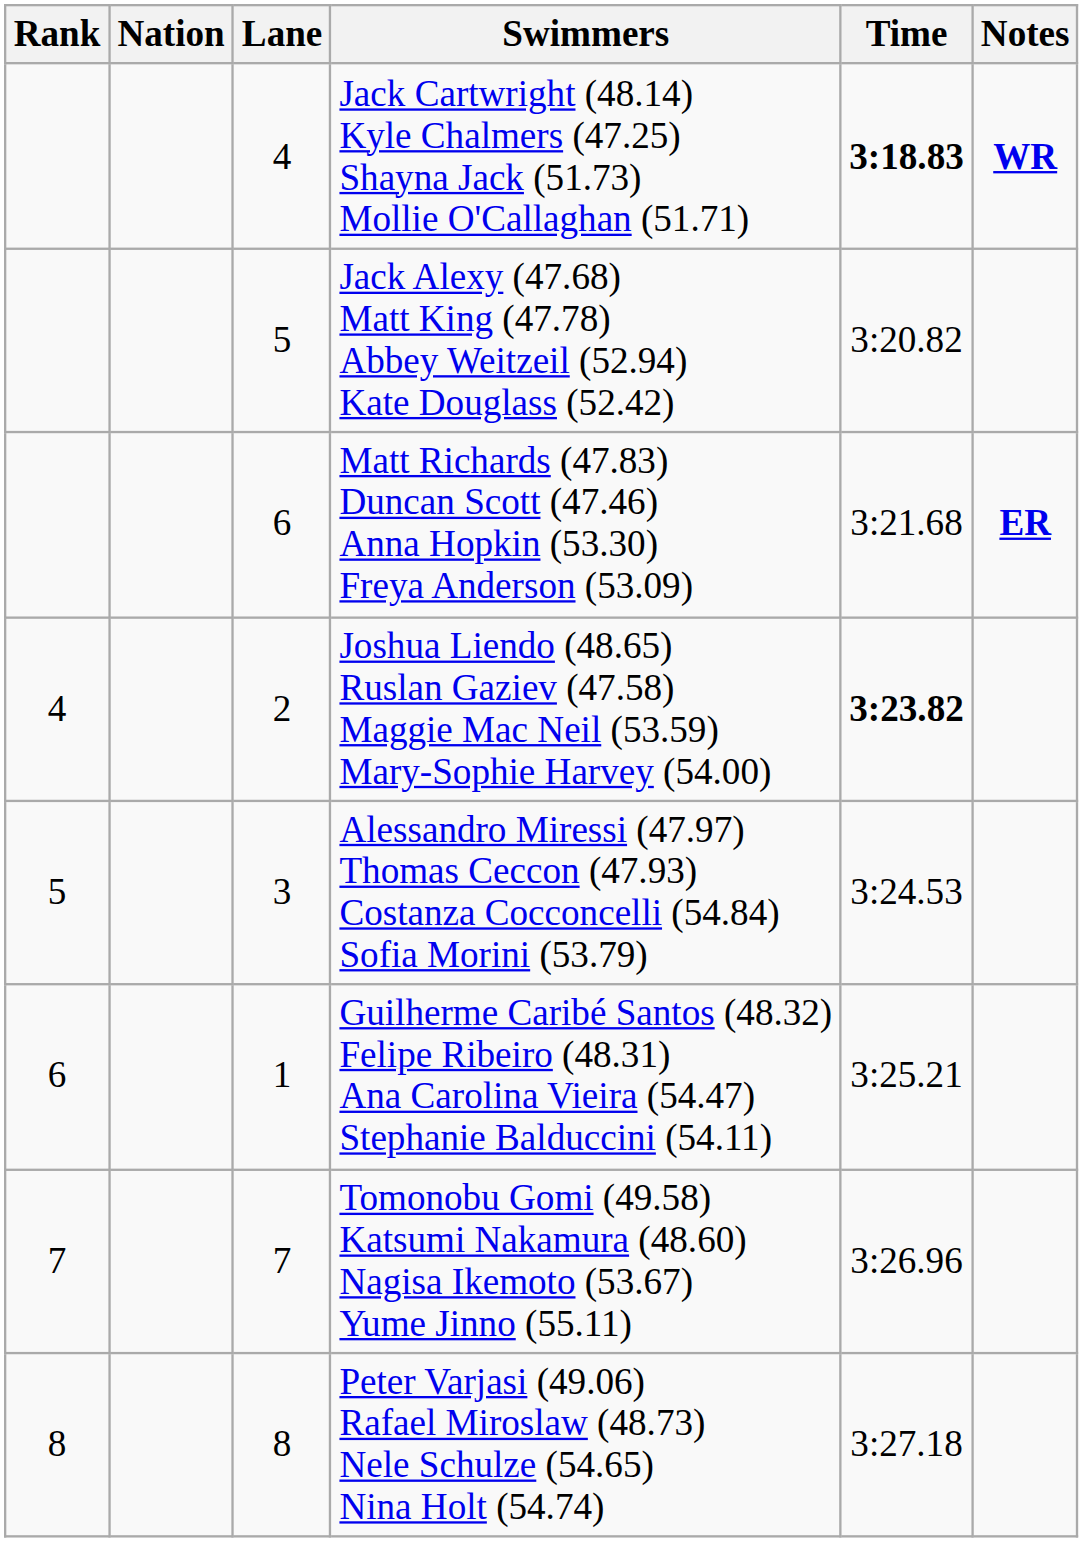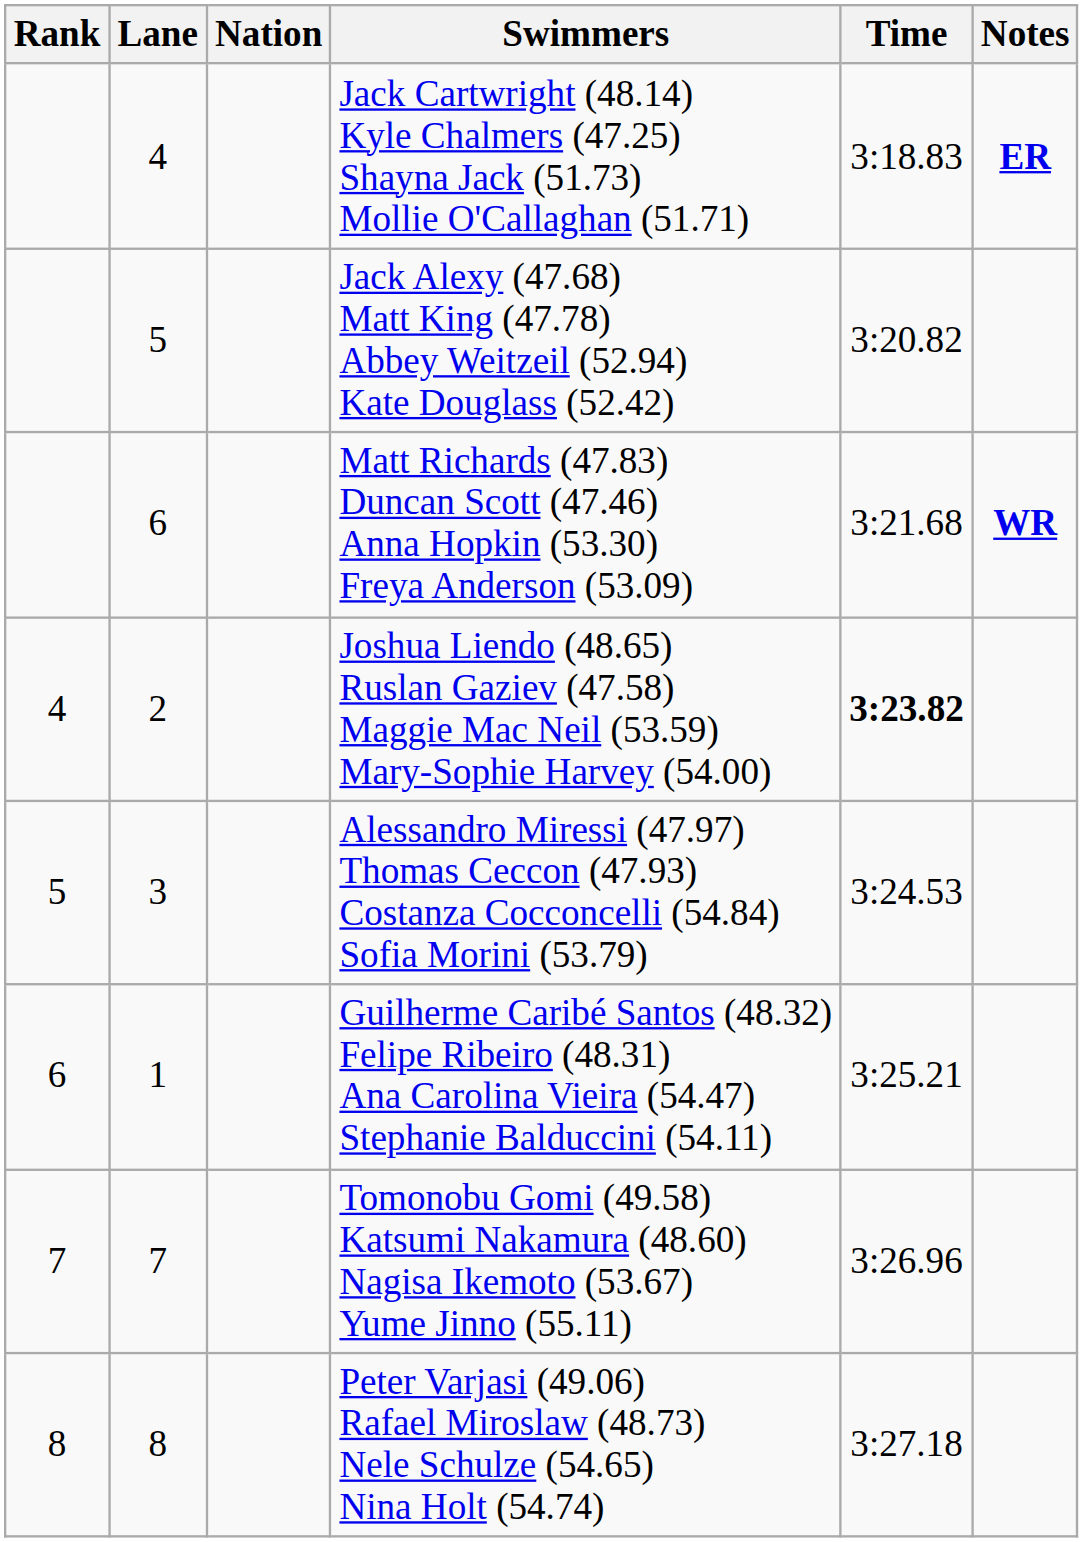columns swapped: Lane <-> Nation
row 2 | Time: bold -> normal
row 2 | Notes: WR -> ER
row 4 | Notes: ER -> WR
